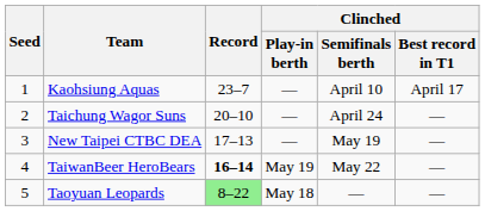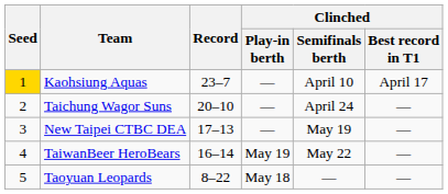Kaohsiung Aquas | Seed: no background -> gold background
TaiwanBeer HeroBears | Record: bold -> normal
Taoyuan Leopards | Record: lightgreen background -> no background
